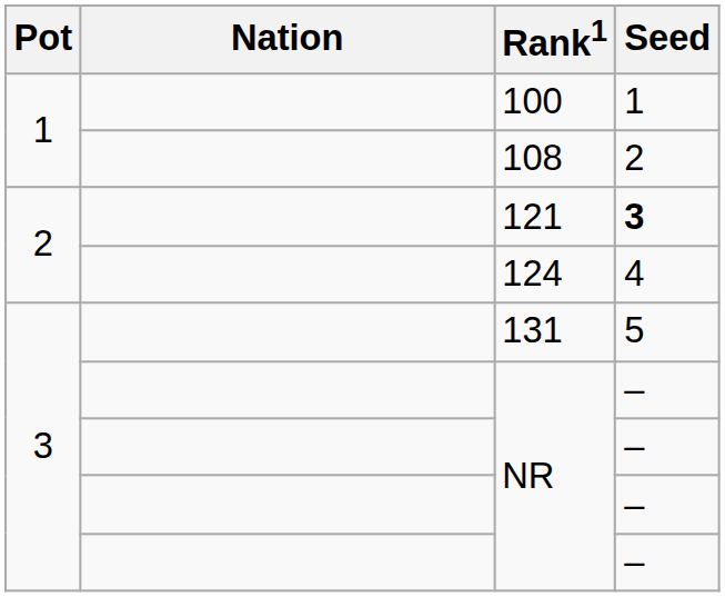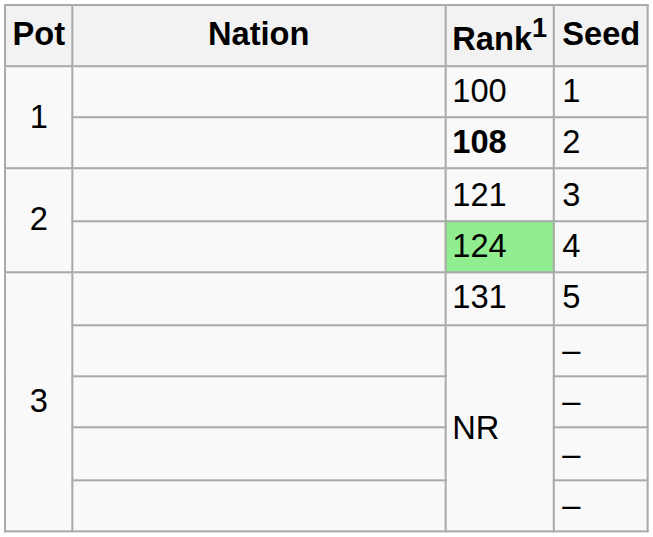108 | Rank1: normal -> bold
121 | Seed: bold -> normal
124 | Rank1: no background -> lightgreen background
